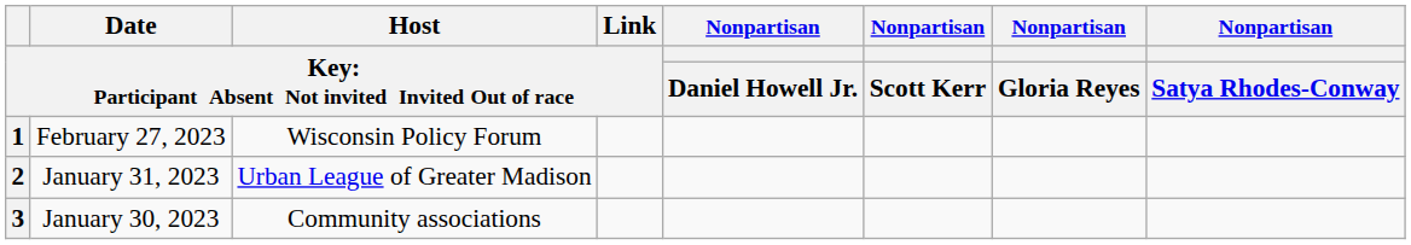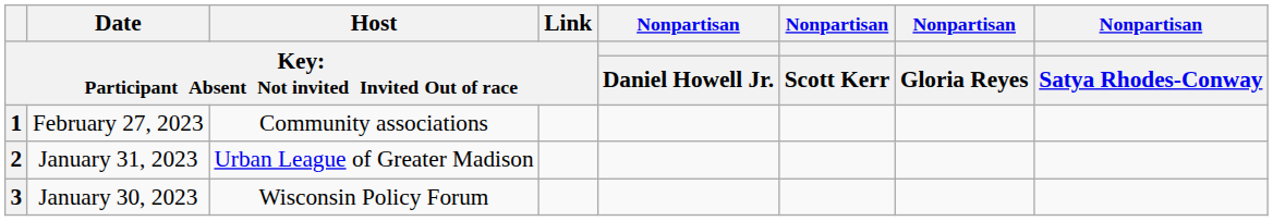1 | column 3: Wisconsin Policy Forum -> Community associations
3 | column 3: Community associations -> Wisconsin Policy Forum
